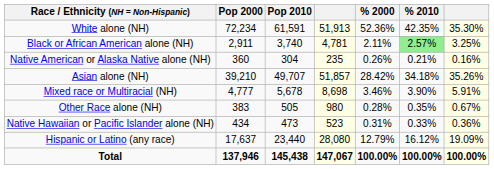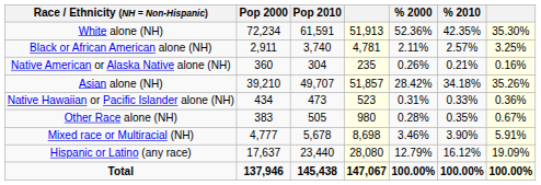Black or African American alone (NH) | % 2010: lightgreen background -> no background
rows swapped: Native Hawaiian or Pacific Islander alone (NH) <-> Mixed race or Multiracial (NH)
